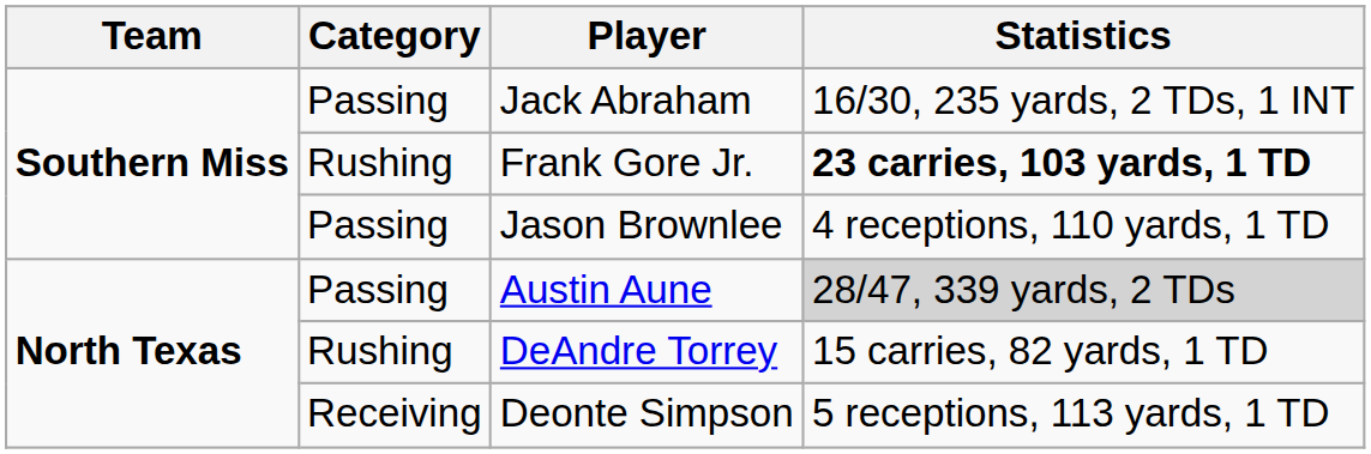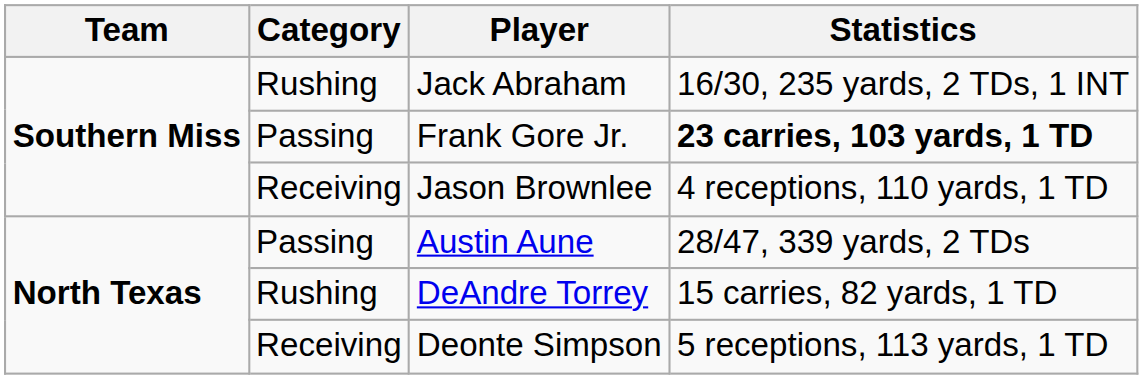Jack Abraham | Category: Passing -> Rushing
Frank Gore Jr. | Category: Rushing -> Passing
Jason Brownlee | Category: Passing -> Receiving
Austin Aune | Statistics: lightgrey background -> no background
